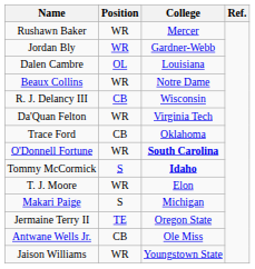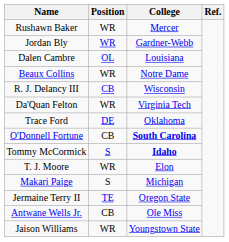Trace Ford | Position: CB -> DE
O'Donnell Fortune | Position: WR -> CB
